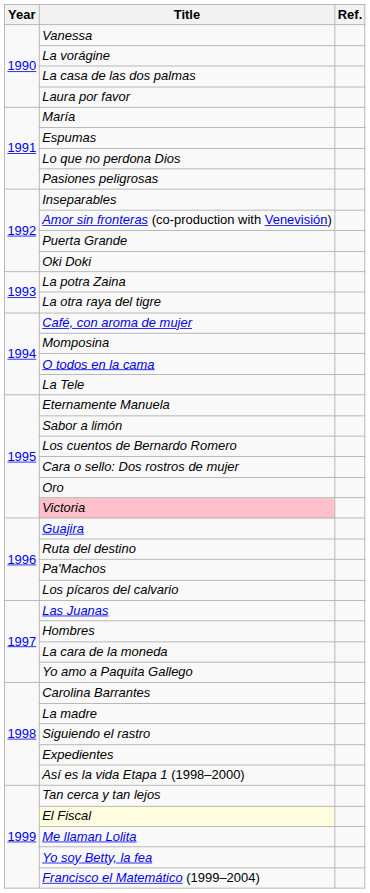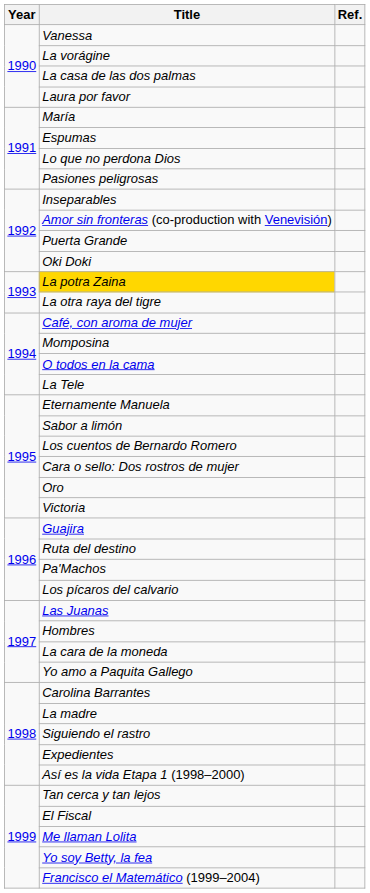La potra Zaina | Title: no background -> gold background
Victoria | Title: pink background -> no background
El Fiscal | Title: lightyellow background -> no background
